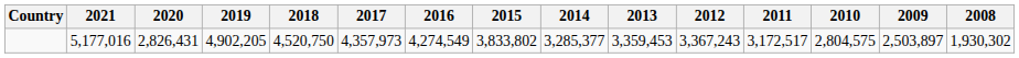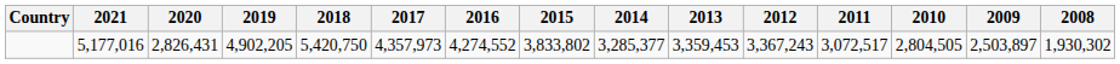row 2 | 2018: 4,520,750 -> 5,420,750
row 2 | 2016: 4,274,549 -> 4,274,552
row 2 | 2011: 3,172,517 -> 3,072,517
row 2 | 2010: 2,804,575 -> 2,804,505
